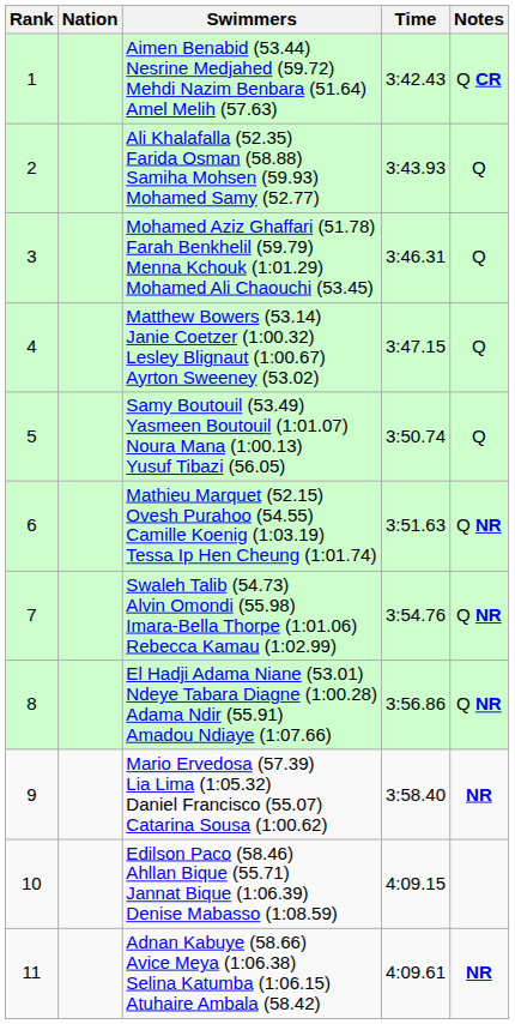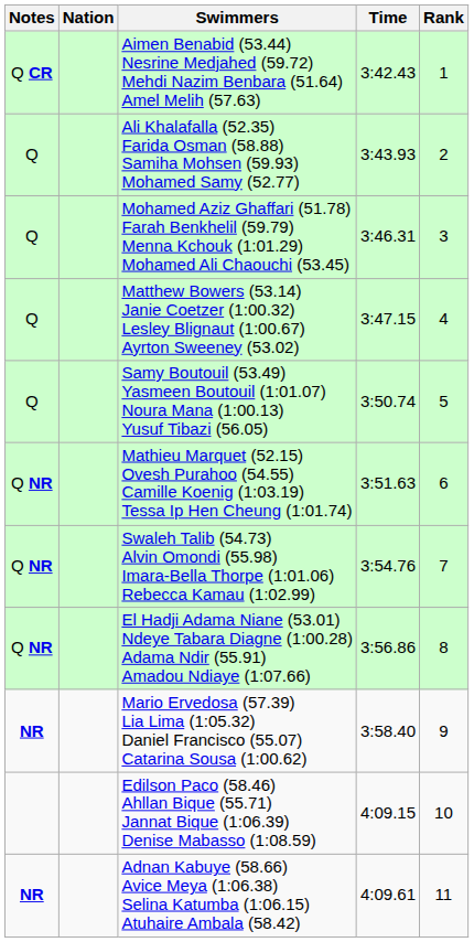columns swapped: Rank <-> Notes
